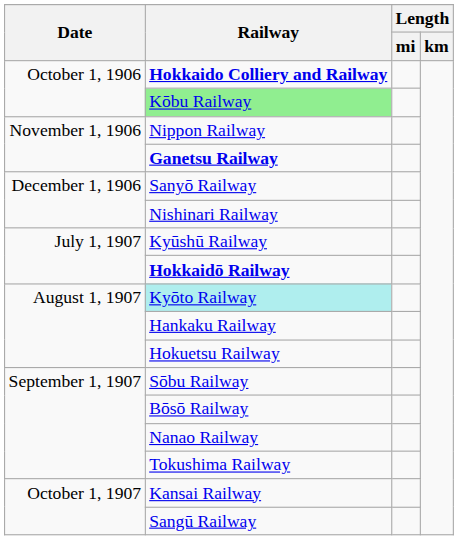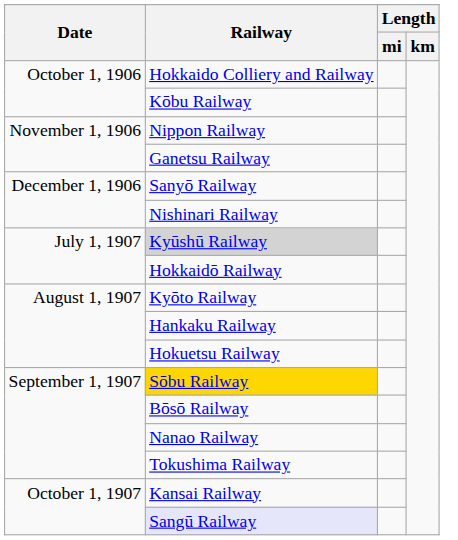Hokkaido Colliery and Railway | Railway: bold -> normal
Kōbu Railway | Railway: lightgreen background -> no background
Ganetsu Railway | Railway: bold -> normal
Kyūshū Railway | Railway: no background -> lightgrey background
Hokkaidō Railway | Railway: bold -> normal
Kyōto Railway | Railway: paleturquoise background -> no background
Sōbu Railway | Railway: no background -> gold background
Sangū Railway | Railway: no background -> lavender background
